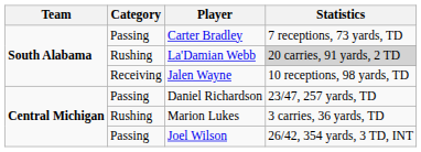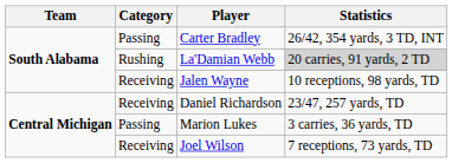Carter Bradley | Statistics: 7 receptions, 73 yards, TD -> 26/42, 354 yards, 3 TD, INT
Daniel Richardson | Category: Passing -> Receiving
Marion Lukes | Category: Rushing -> Passing
Joel Wilson | Category: Passing -> Receiving
Joel Wilson | Statistics: 26/42, 354 yards, 3 TD, INT -> 7 receptions, 73 yards, TD
